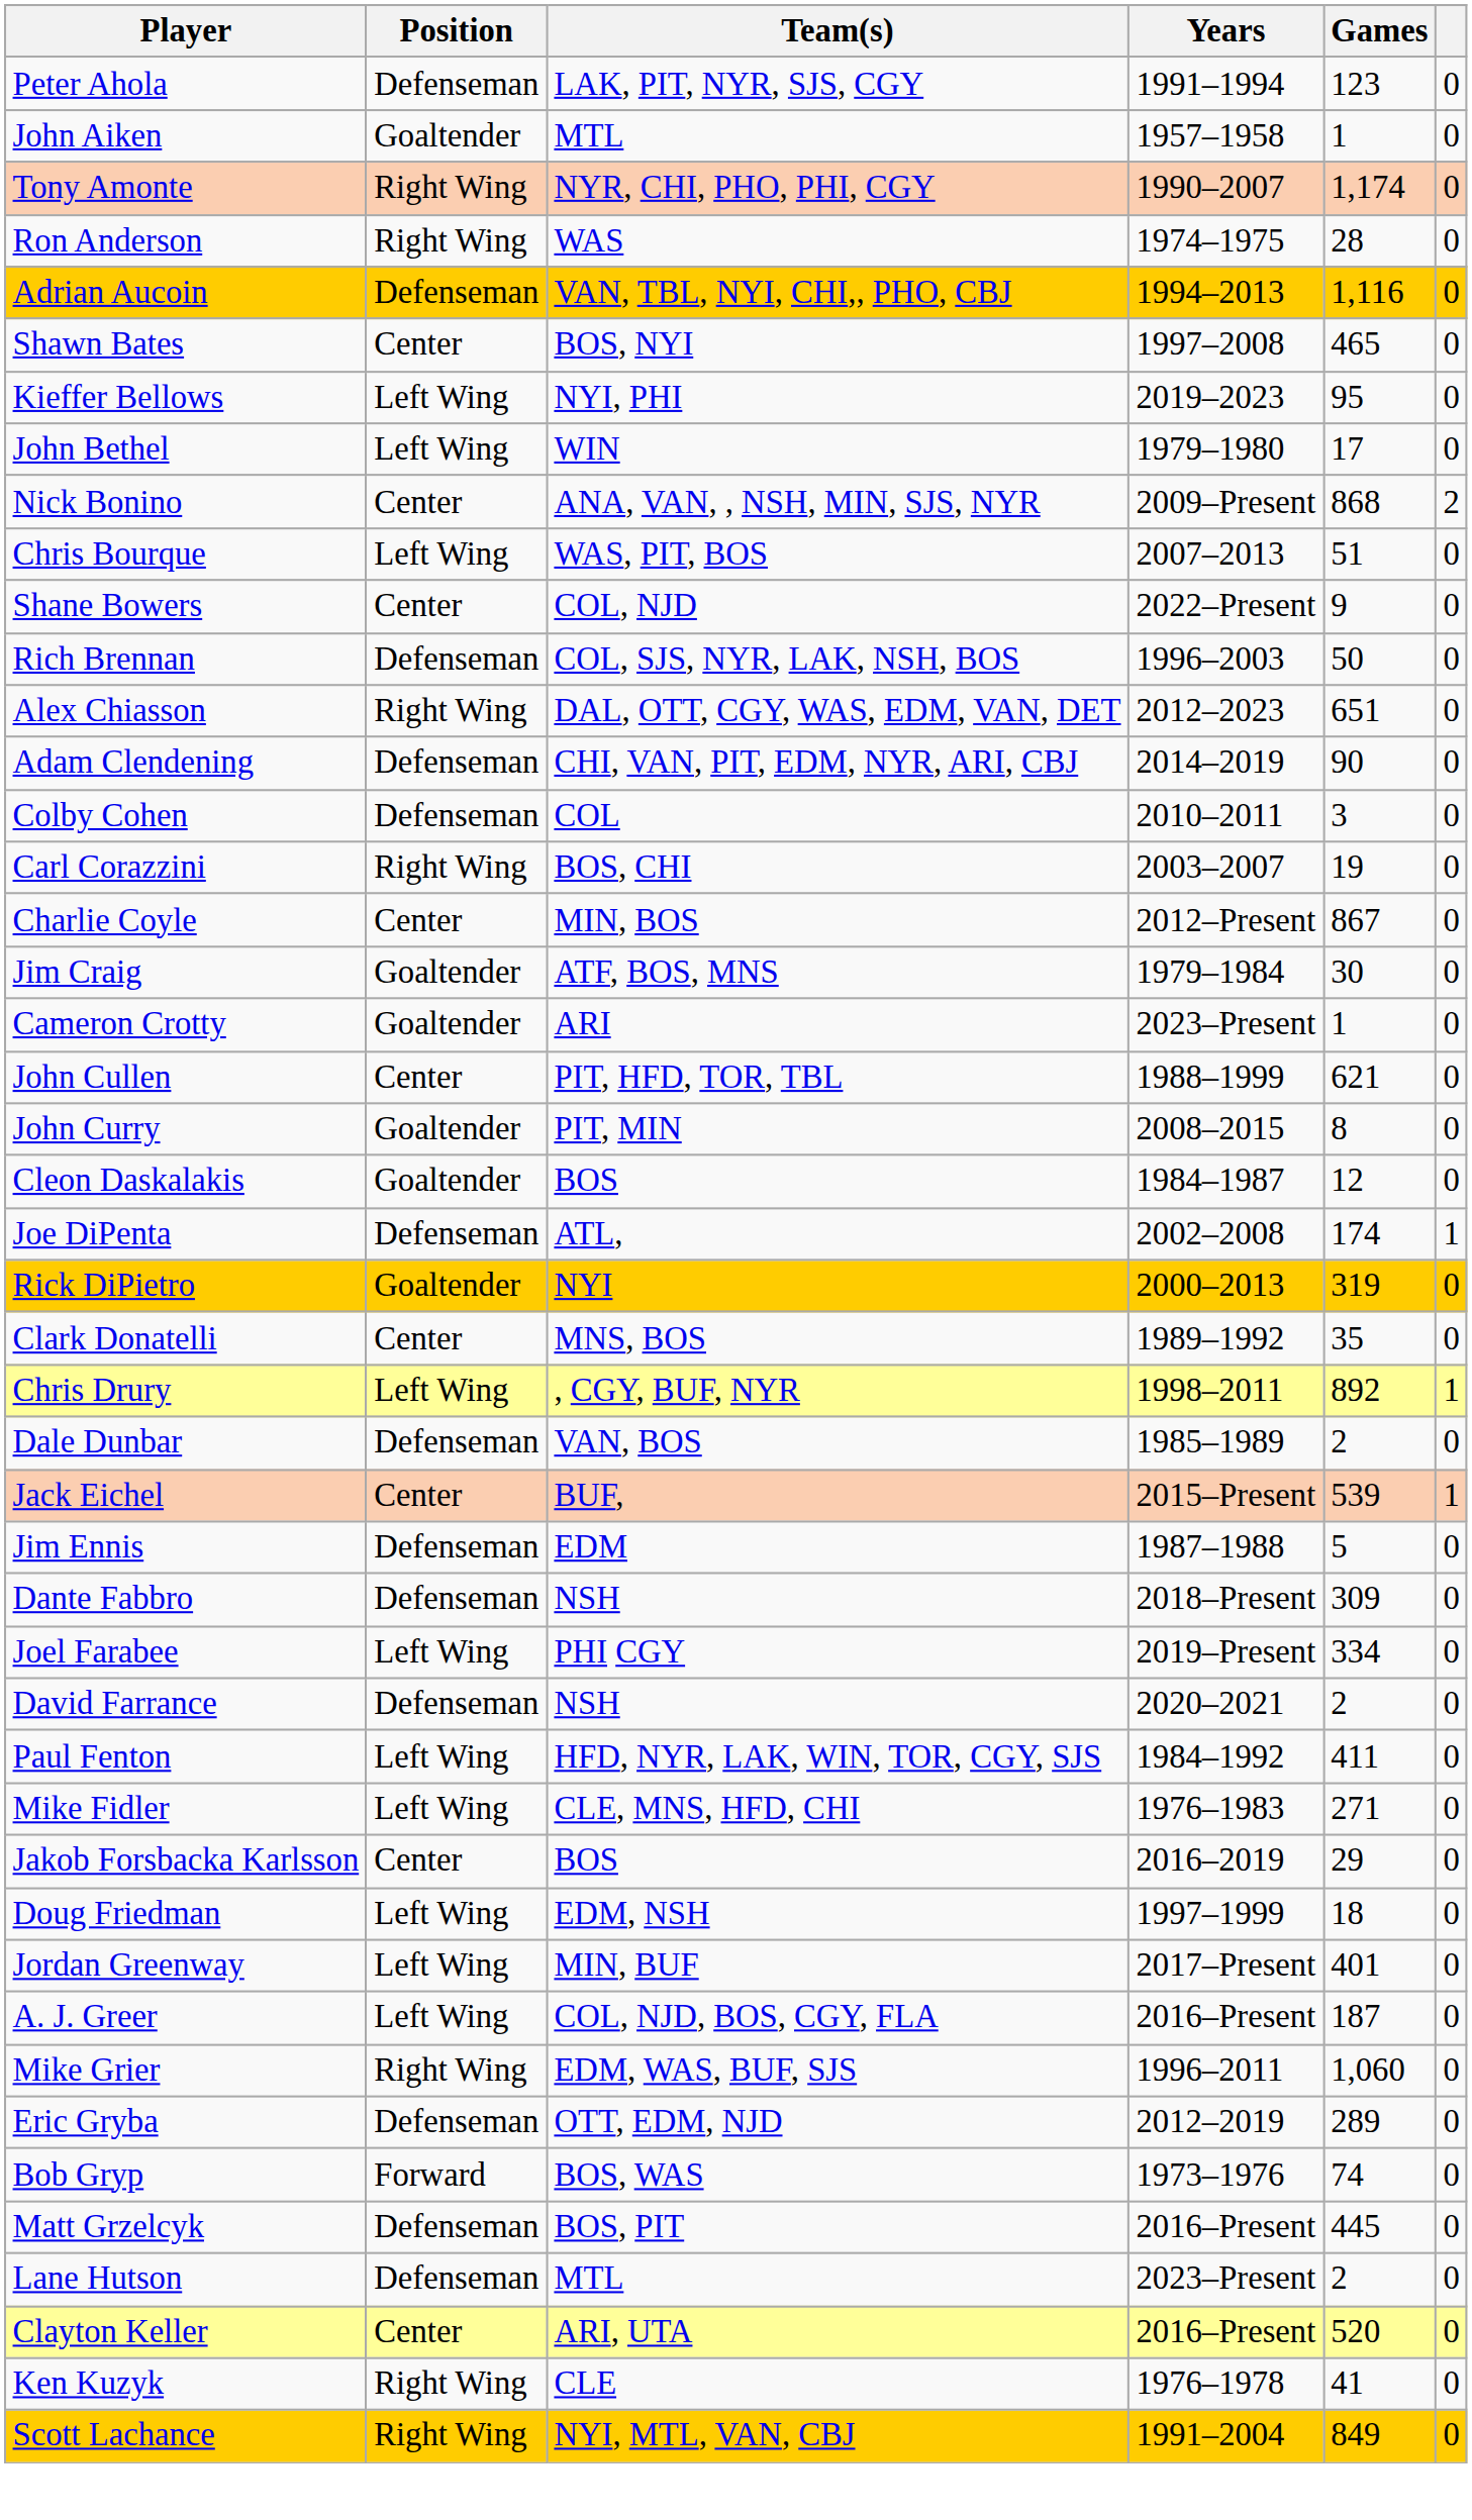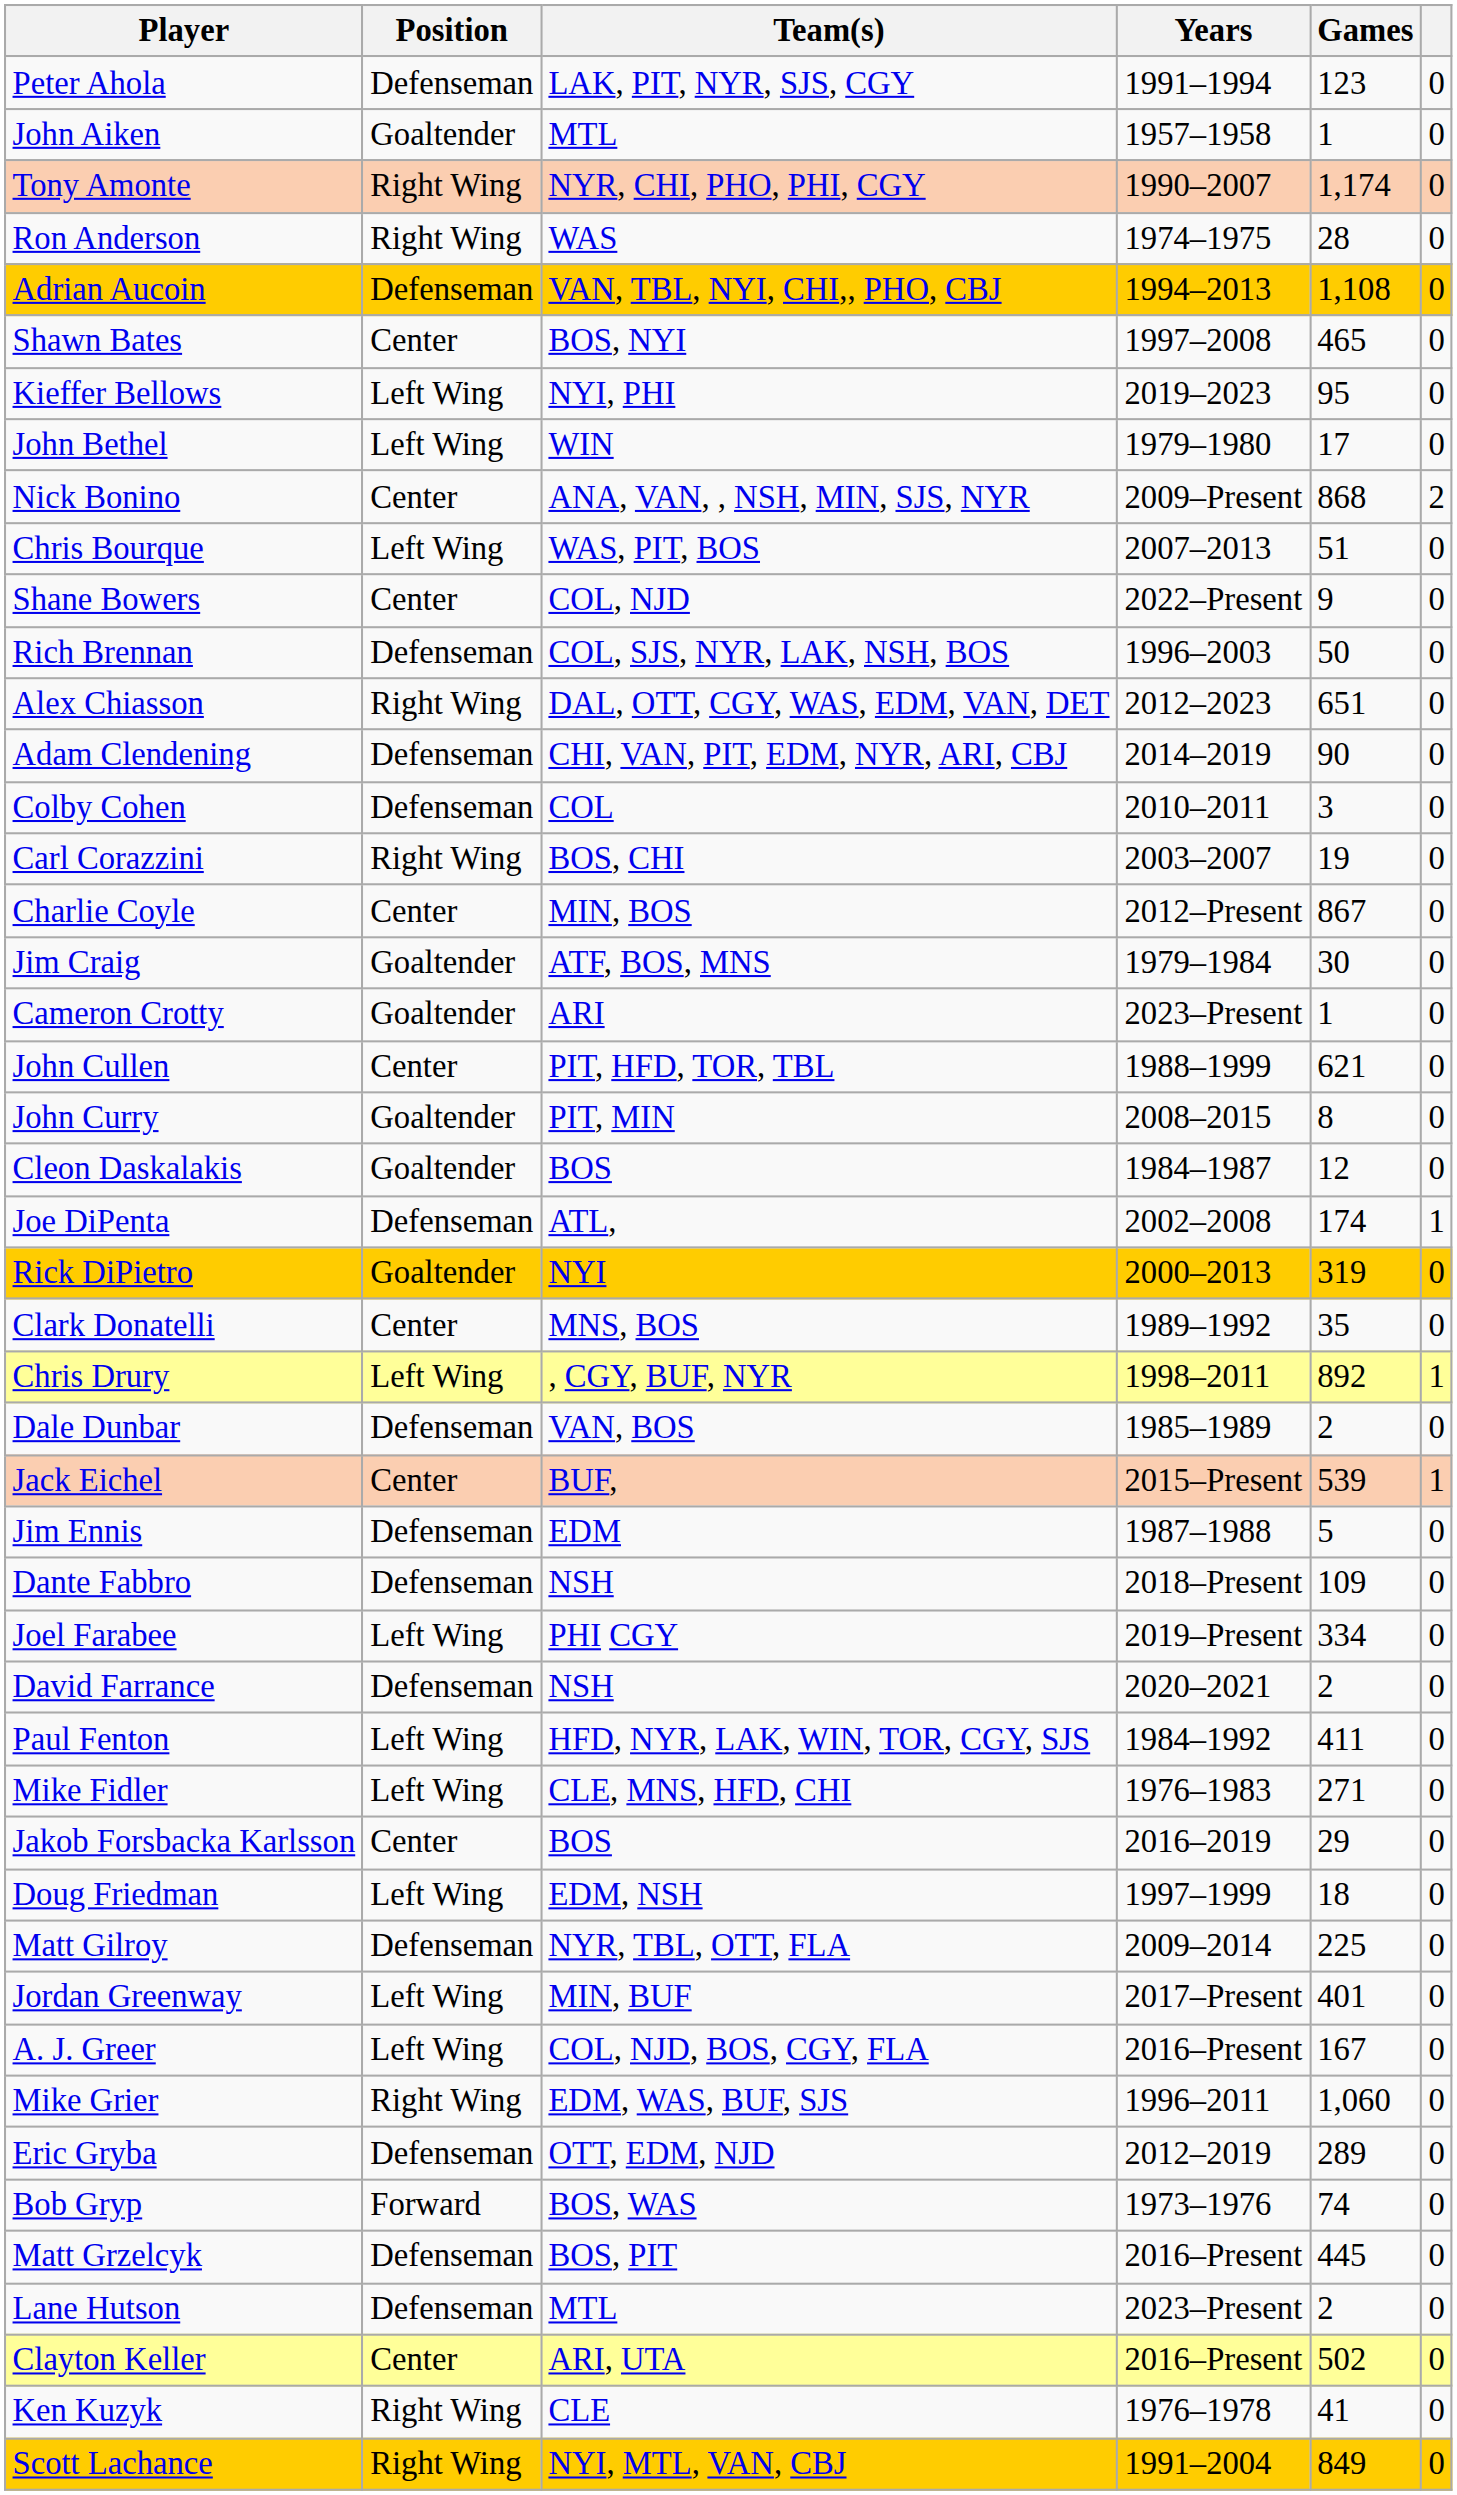Adrian Aucoin | Games: 1,116 -> 1,108
Dante Fabbro | Games: 309 -> 109
+ row: Matt Gilroy | Defenseman | NYR, TBL, OTT, FLA | 2009–2014 | 225 | 0
A. J. Greer | Games: 187 -> 167
Clayton Keller | Games: 520 -> 502
